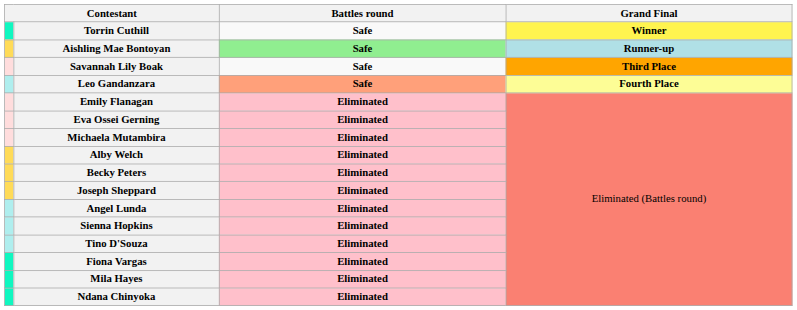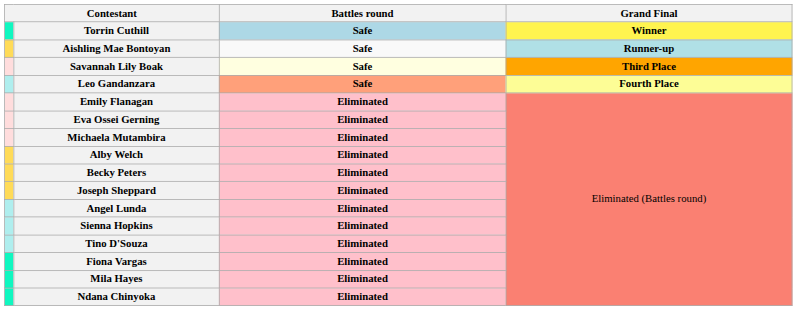Torrin Cuthill | Battles round: no background -> lightblue background
Aishling Mae Bontoyan | Battles round: lightgreen background -> no background
Savannah Lily Boak | Battles round: no background -> lightyellow background
